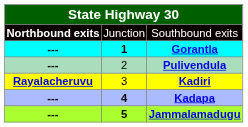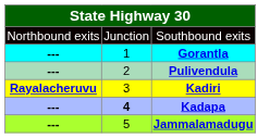Southbound exits | column 1: bold -> normal
Gorantla | column 2: bold -> normal
Jammalamadugu | column 2: bold -> normal
